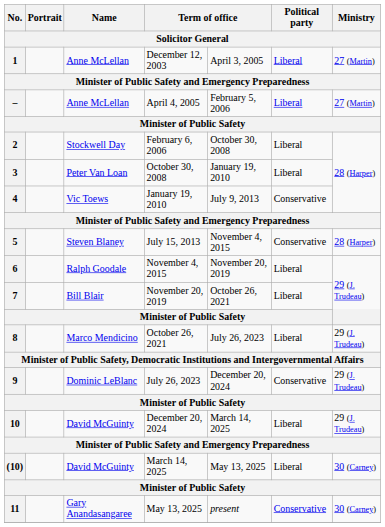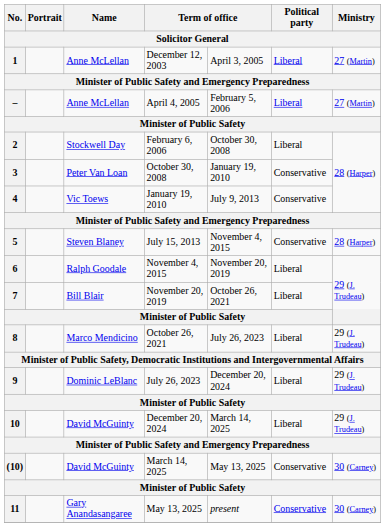3 | Political party: Liberal -> Conservative
9 | Political party: Conservative -> Liberal
(10) | Political party: Liberal -> Conservative
